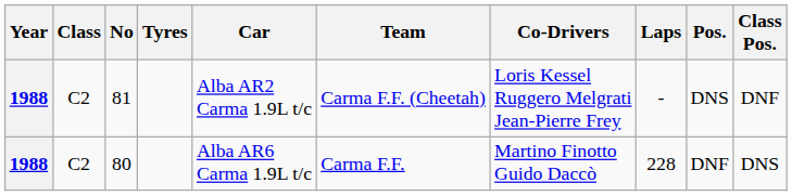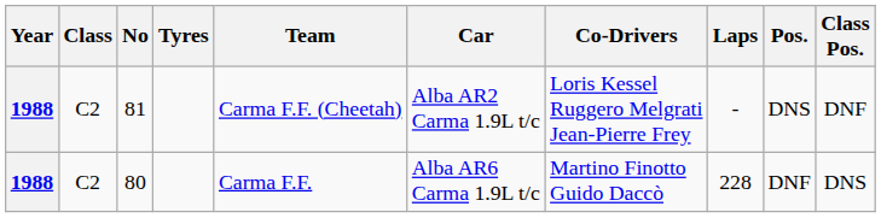columns swapped: Car <-> Team
